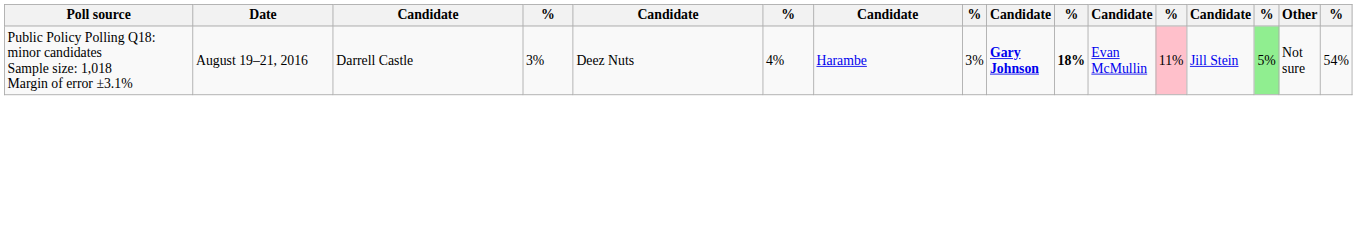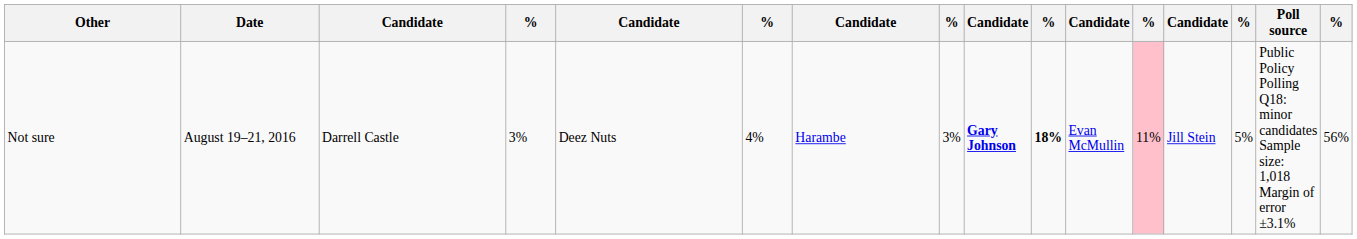columns swapped: Poll source <-> Other
row 2 | column 14: lightgreen background -> no background
row 2 | column 16: 54% -> 56%
